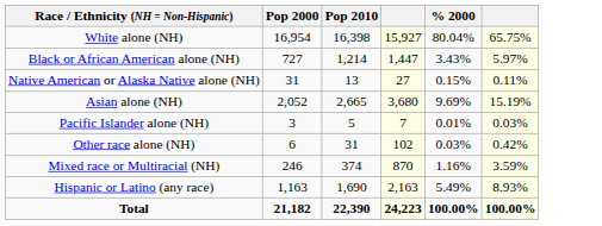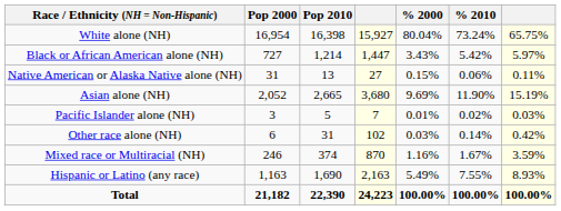+ column: % 2010 | 73.24% | 5.42% | 0.06% | 11.90% | 0.02% | 0.14% | 1.67% | 7.55% | 100.00%
